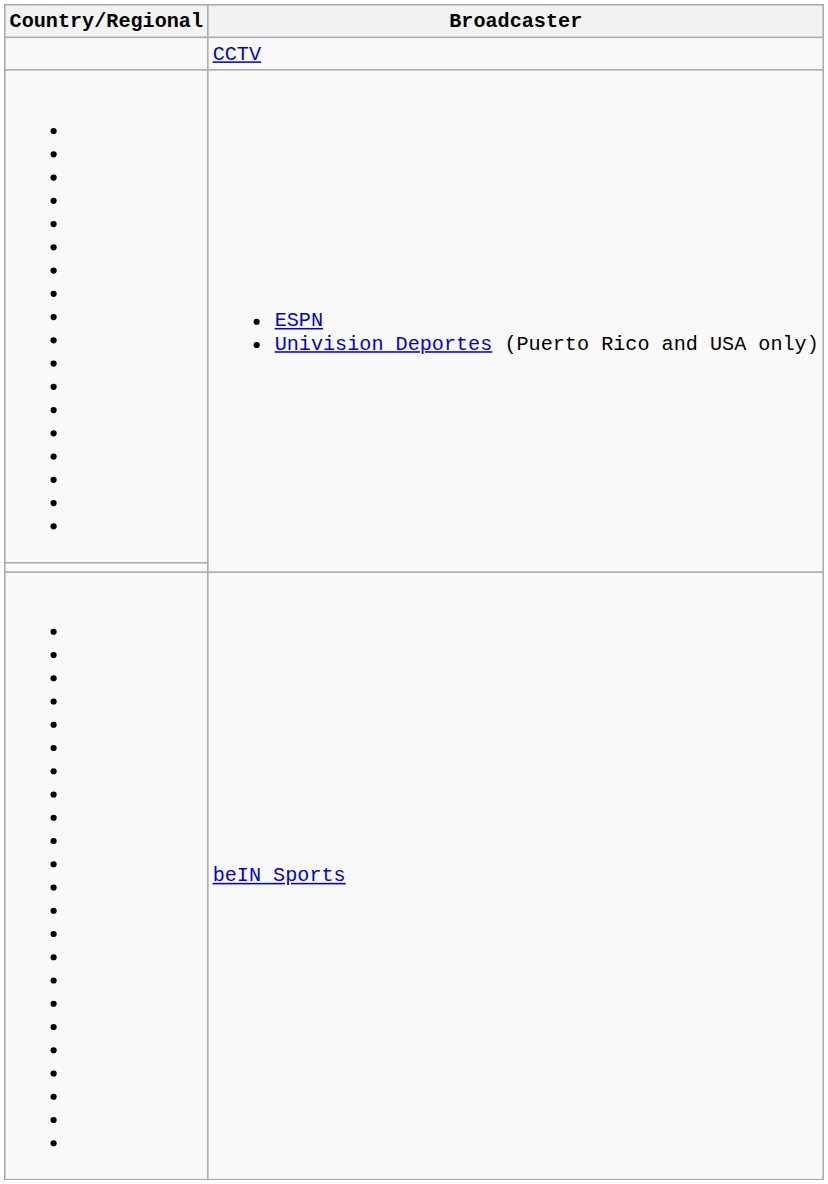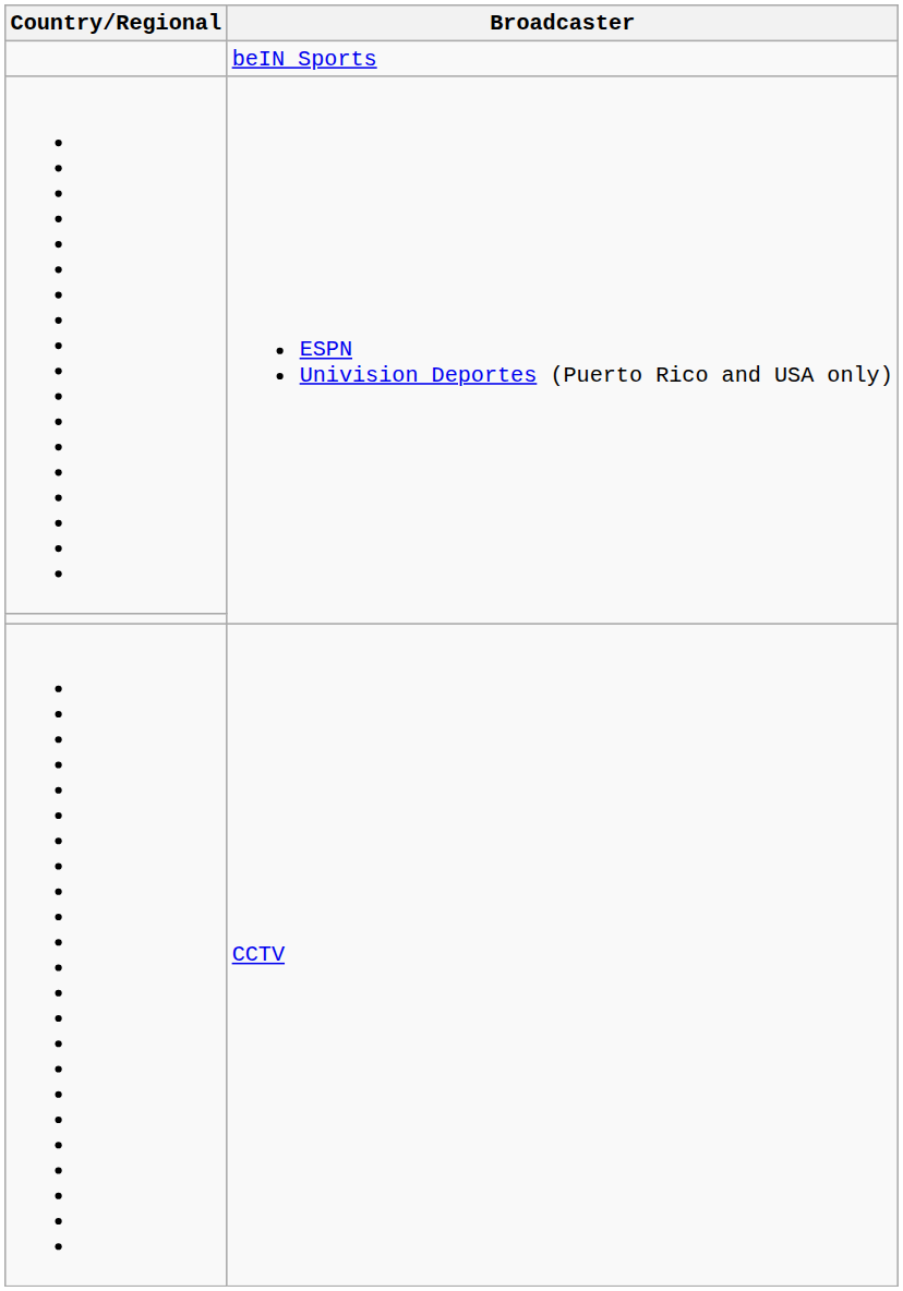row 2 | Broadcaster: CCTV -> beIN Sports
row 5 | Broadcaster: beIN Sports -> CCTV
